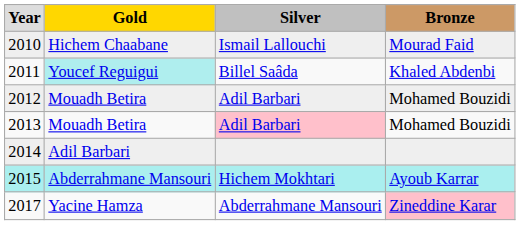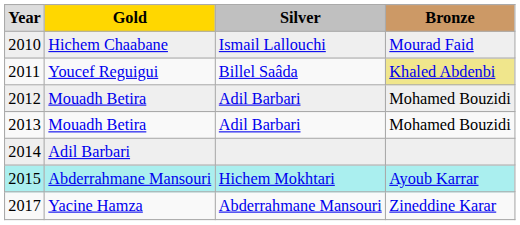2011 | column 2: paleturquoise background -> no background
2011 | column 4: no background -> khaki background
2013 | column 3: pink background -> no background
2017 | column 4: pink background -> no background
